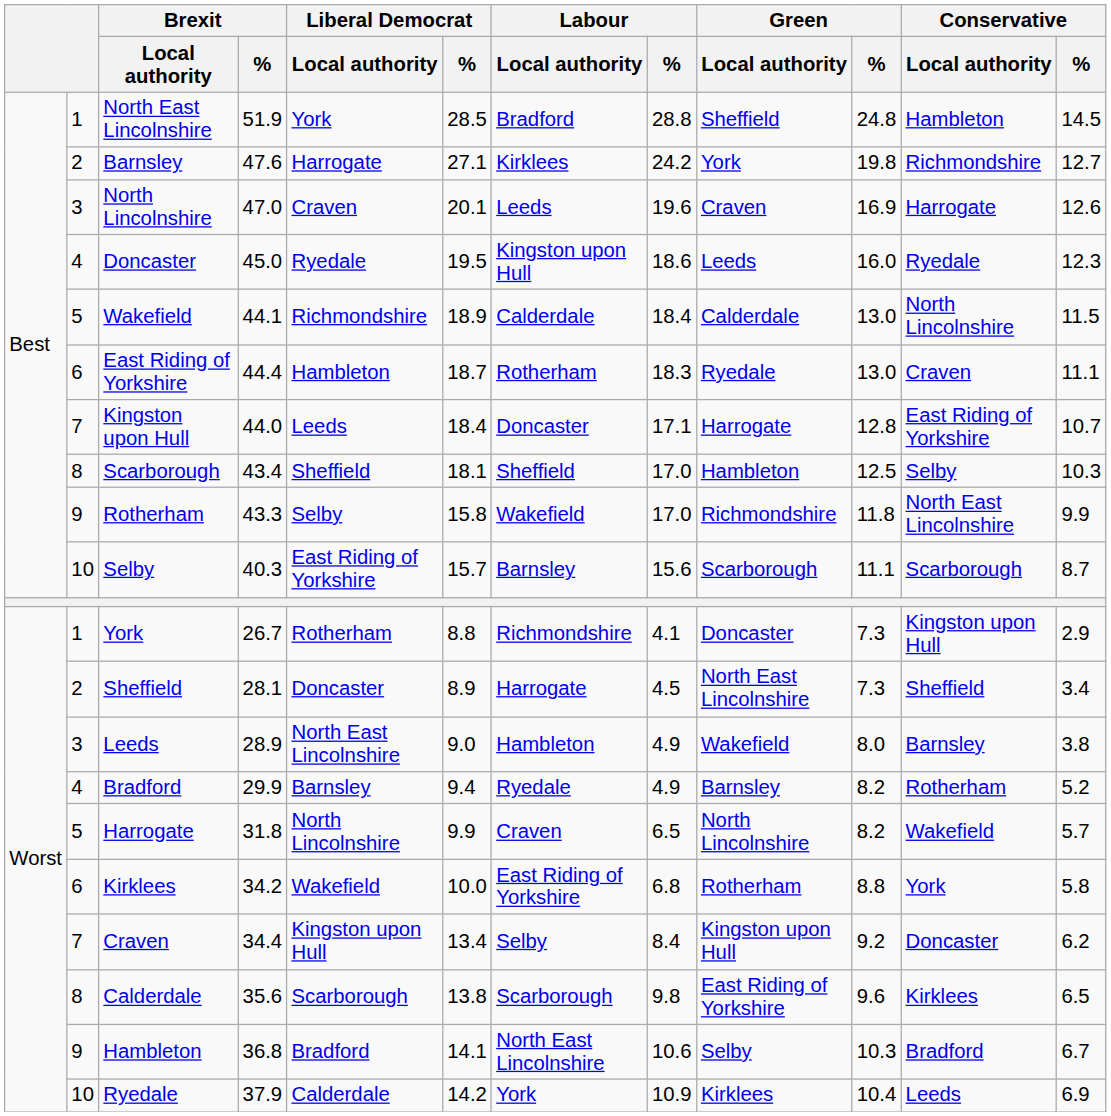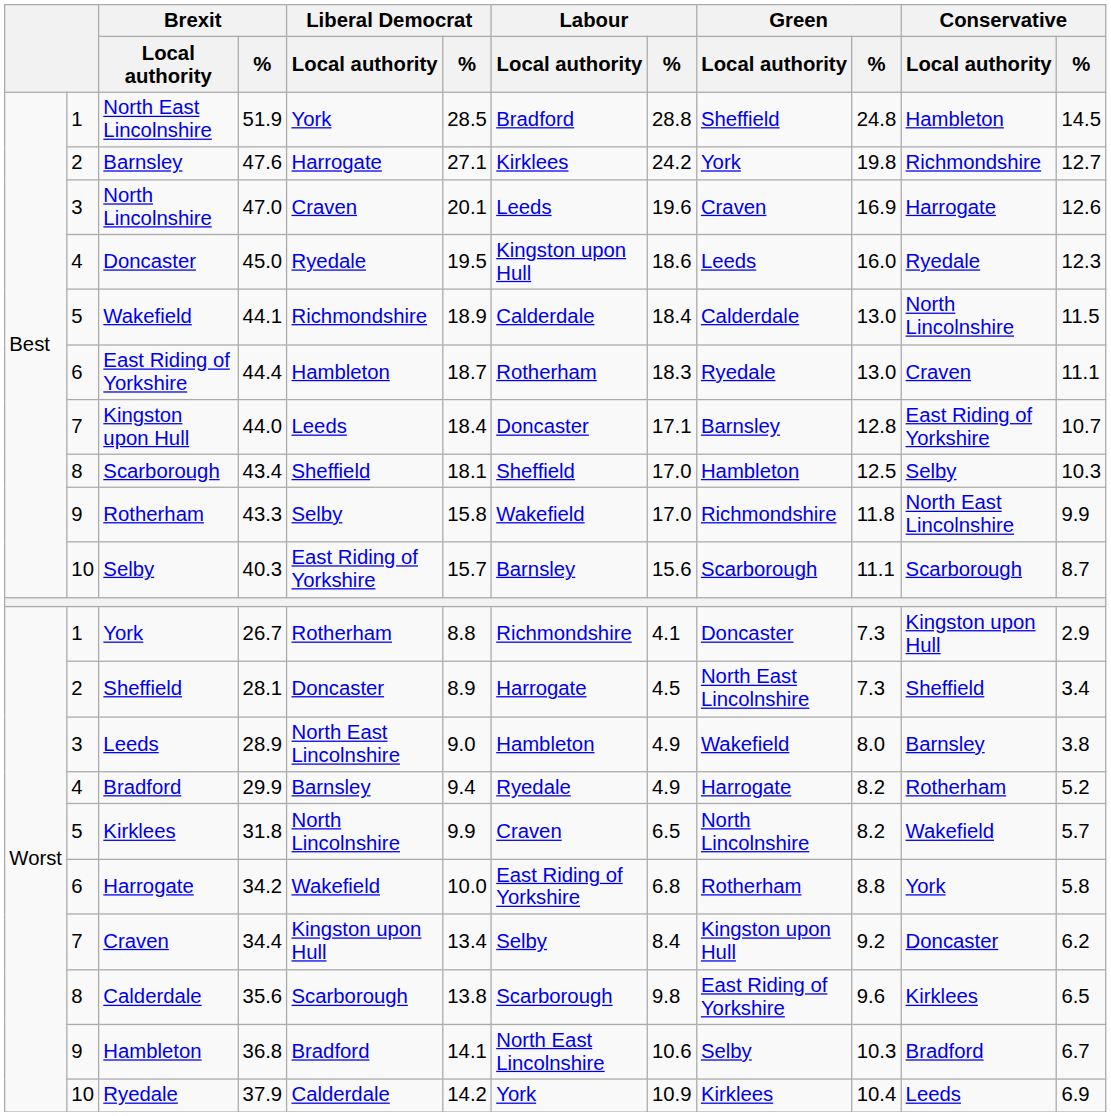row 9 | Green / Local authority: Harrogate -> Barnsley
row 17 | Green / Local authority: Barnsley -> Harrogate
row 18 | Brexit / Local authority: Harrogate -> Kirklees
row 19 | Brexit / Local authority: Kirklees -> Harrogate
